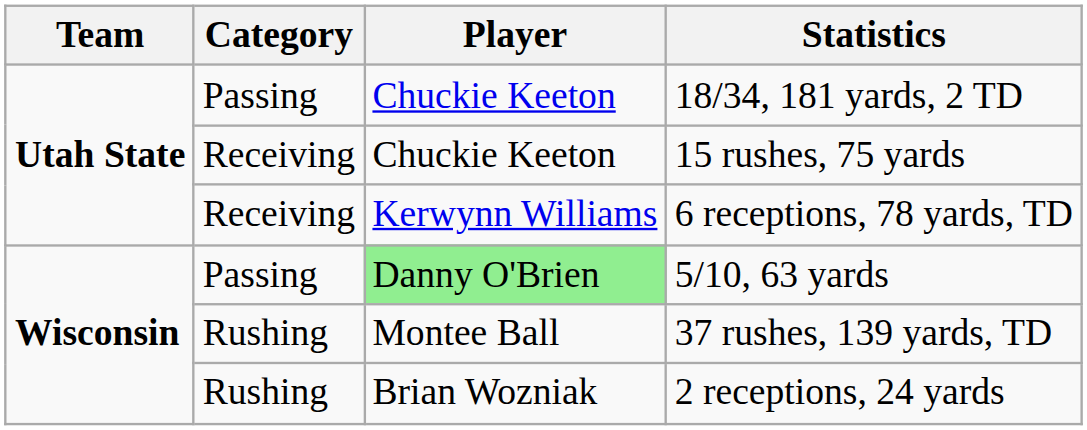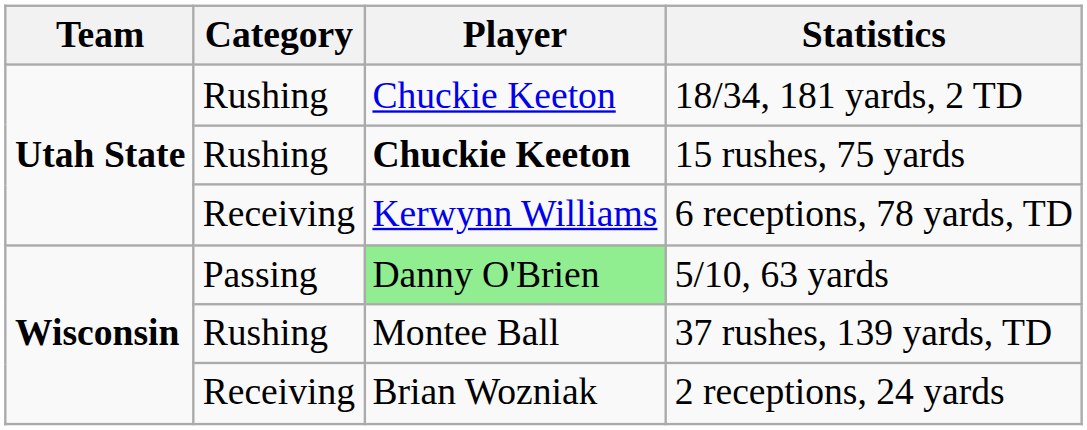18/34, 181 yards, 2 TD | Category: Passing -> Rushing
15 rushes, 75 yards | Category: Receiving -> Rushing
15 rushes, 75 yards | Player: normal -> bold
2 receptions, 24 yards | Category: Rushing -> Receiving
